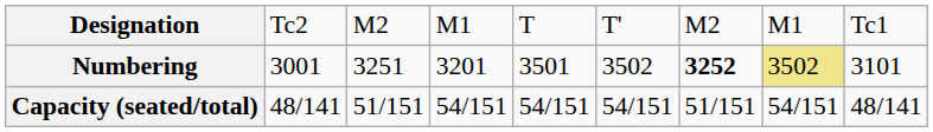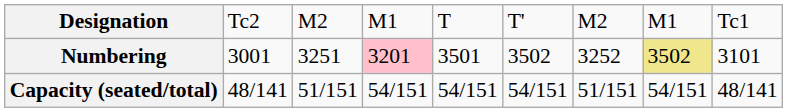Numbering | column 4: no background -> pink background
Numbering | column 7: bold -> normal
